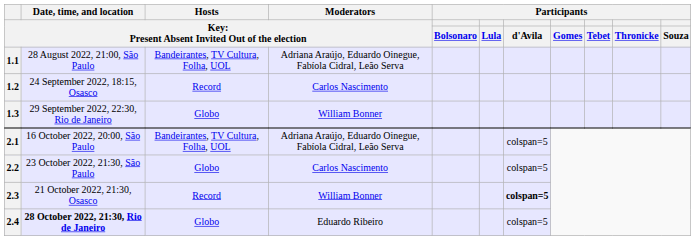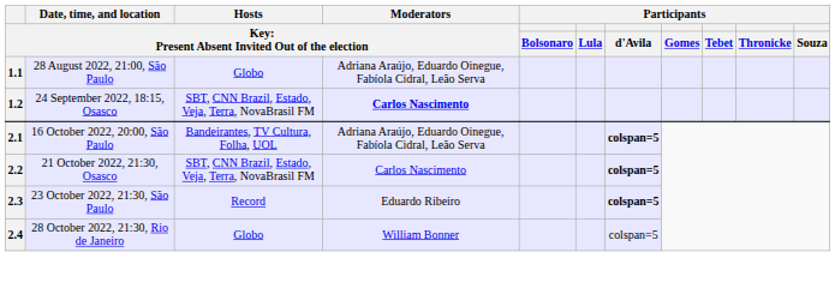1.1 | column 3: Bandeirantes, TV Cultura, Folha, UOL -> Globo
1.2 | column 3: Record -> SBT, CNN Brazil, Estado, Veja, Terra, NovaBrasil FM
1.2 | column 4: normal -> bold
- row: 1.3 | 29 September 2022, 22:30, Rio de Janeiro | Globo | William Bonner
2.1 | Participants / d'Avila: normal -> bold
2.2 | column 2: 23 October 2022, 21:30, São Paulo -> 21 October 2022, 21:30, Osasco
2.2 | column 3: Globo -> SBT, CNN Brazil, Estado, Veja, Terra, NovaBrasil FM
2.2 | Participants / d'Avila: normal -> bold
2.3 | column 2: 21 October 2022, 21:30, Osasco -> 23 October 2022, 21:30, São Paulo
2.3 | column 4: William Bonner -> Eduardo Ribeiro
2.4 | column 2: bold -> normal
2.4 | column 4: Eduardo Ribeiro -> William Bonner
